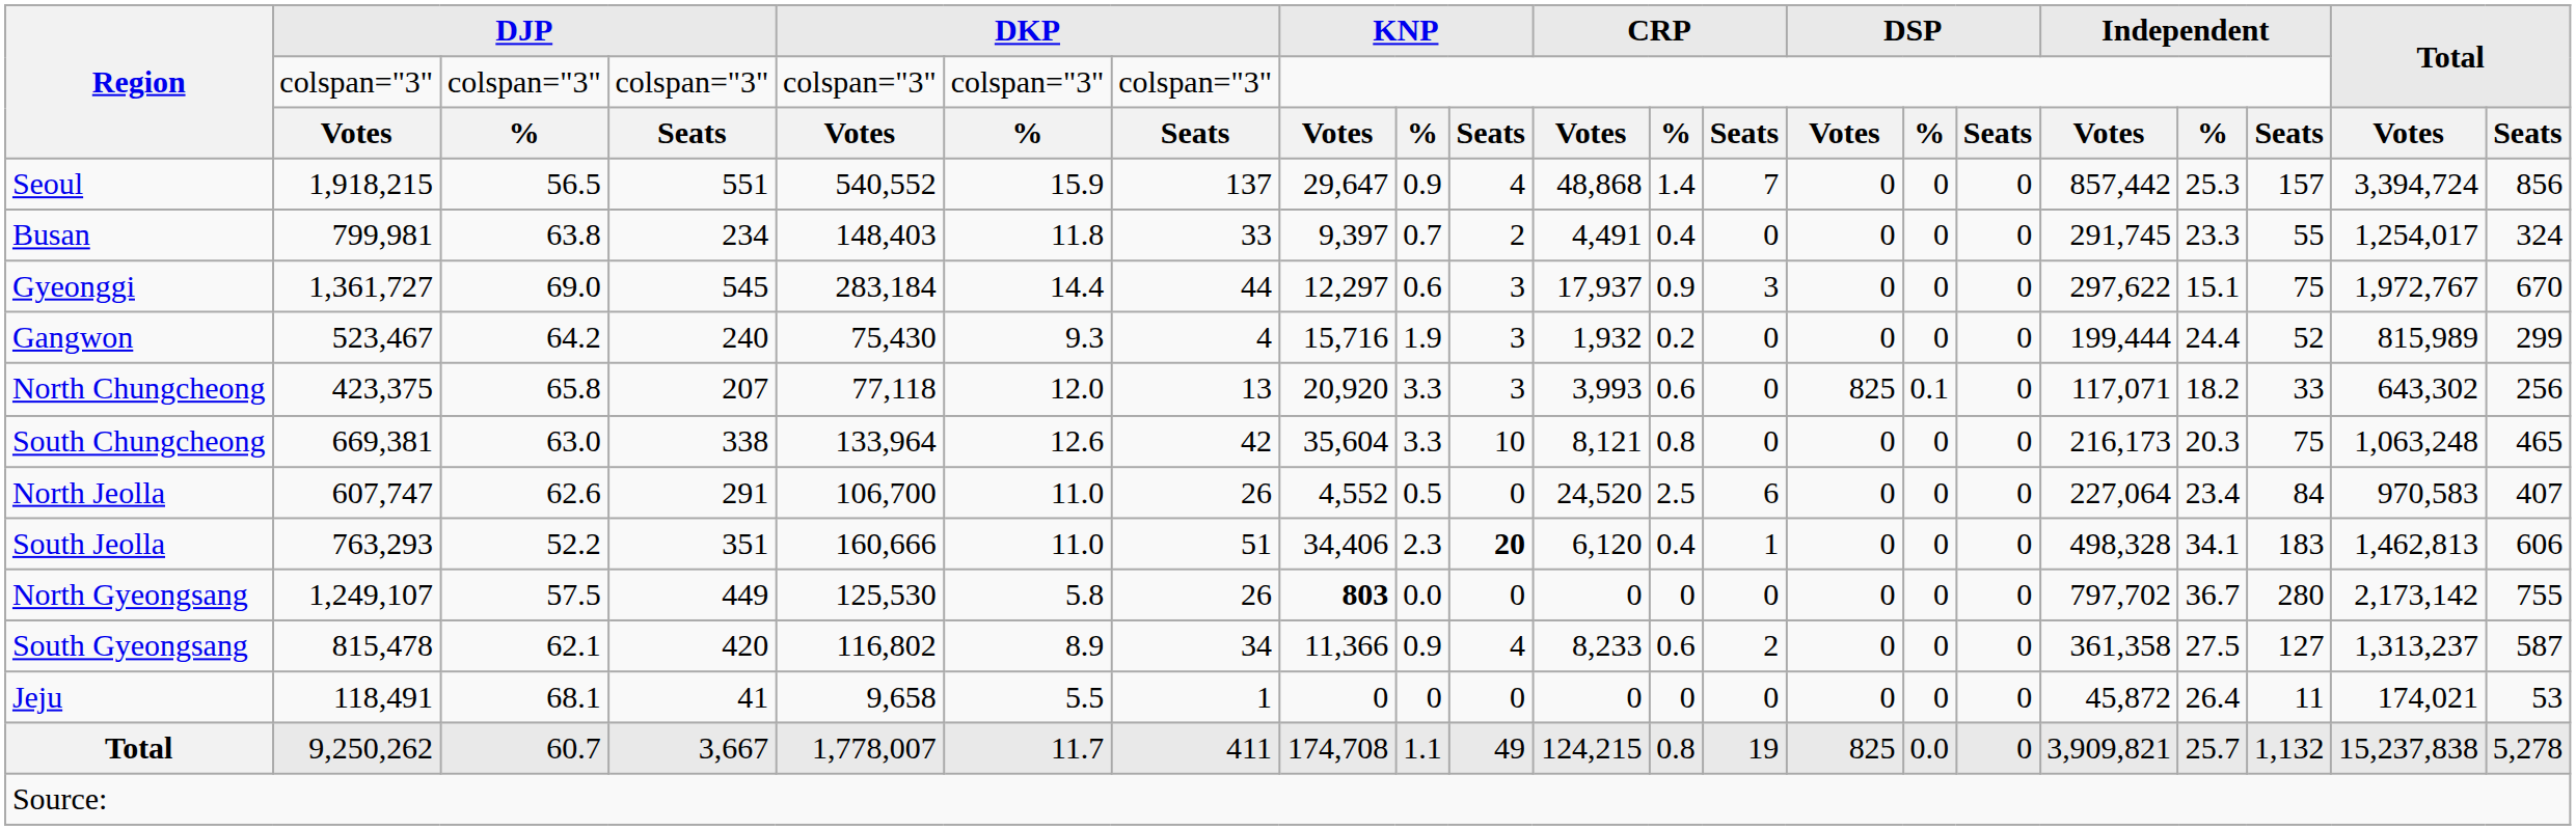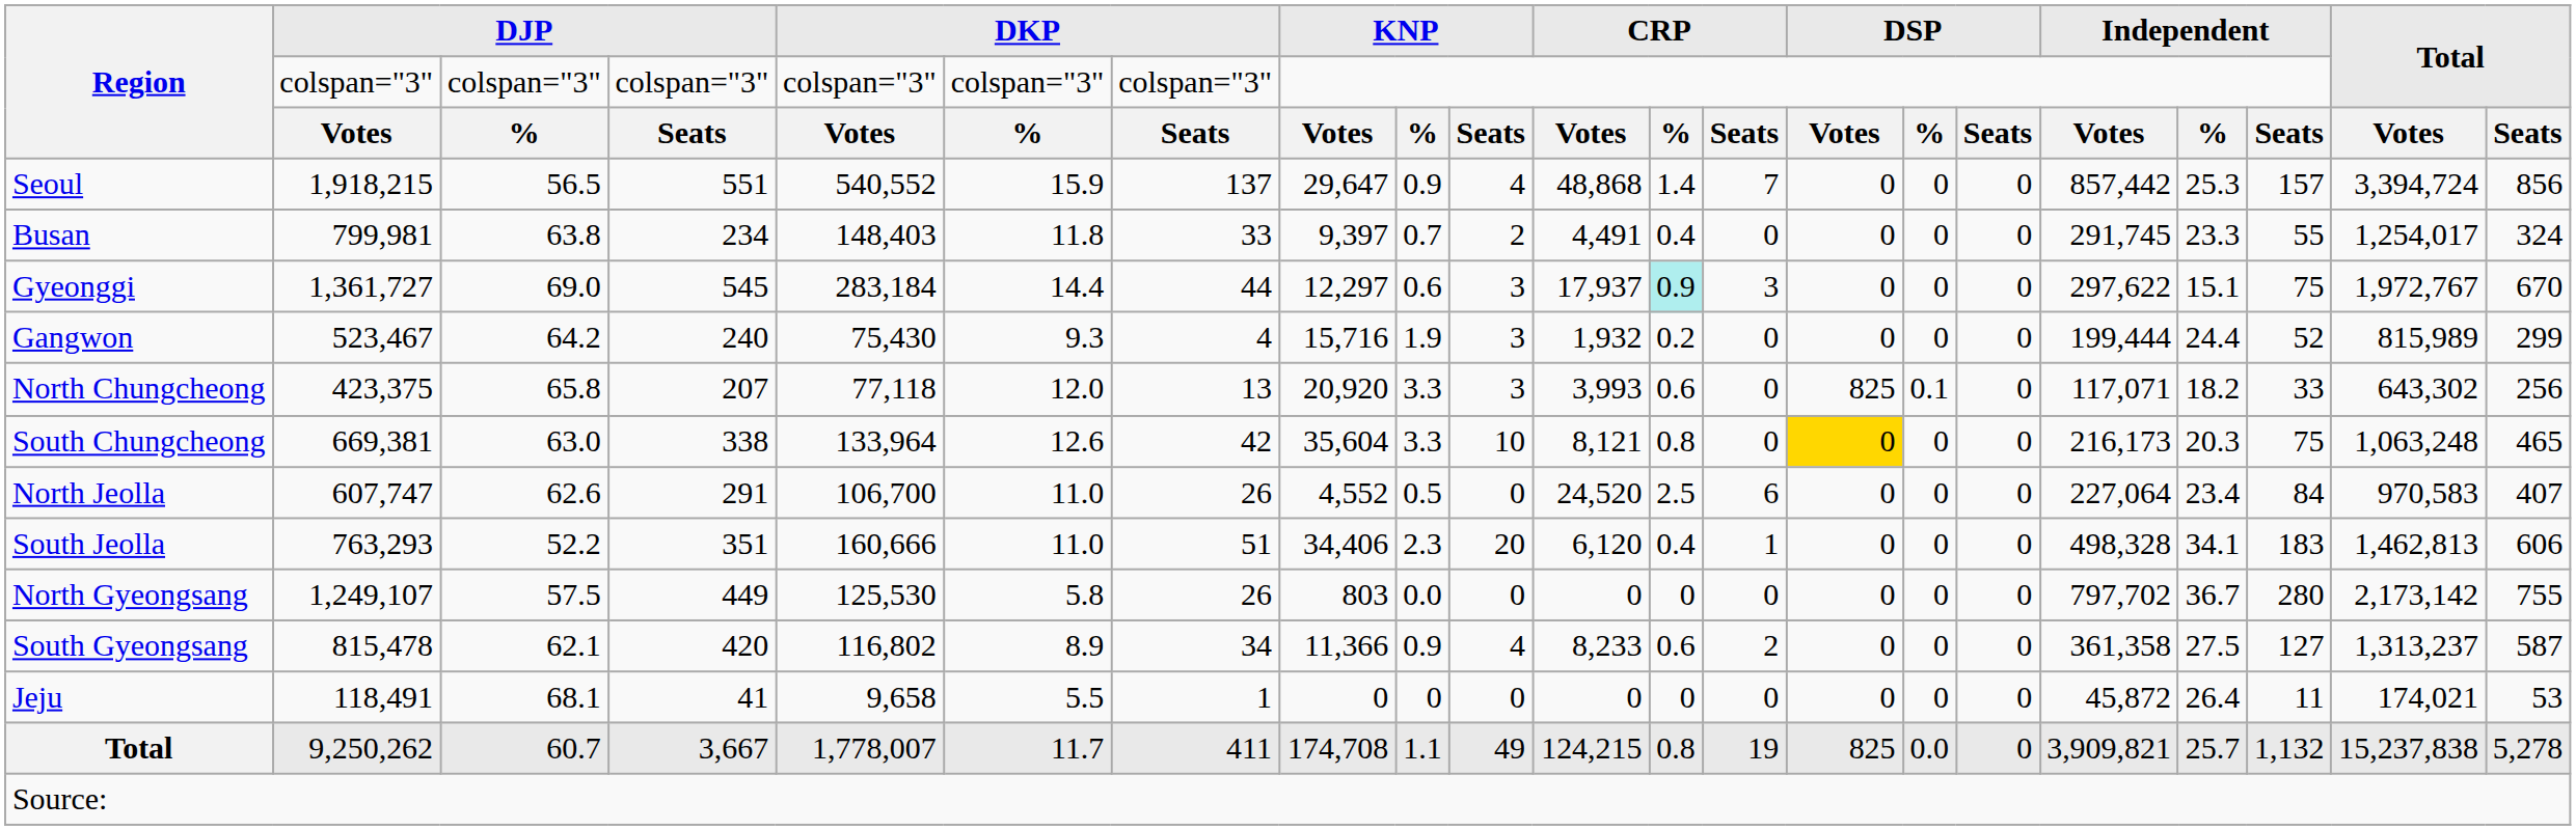Gyeonggi | column 12: no background -> paleturquoise background
South Chungcheong | column 14: no background -> gold background
South Jeolla | column 10: bold -> normal
North Gyeongsang | column 8: bold -> normal
